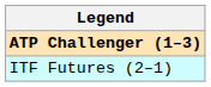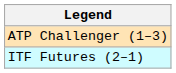row 2 | column 1: bold -> normal
